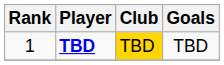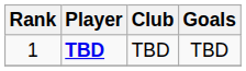row 2 | Club: gold background -> no background
